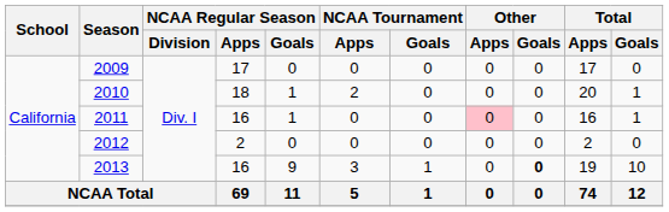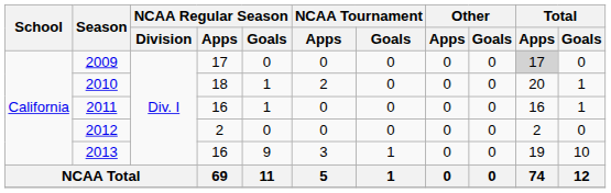2009 | Total / Apps: no background -> lightgrey background
2011 | Other / Apps: pink background -> no background
2013 | Other / Goals: bold -> normal
